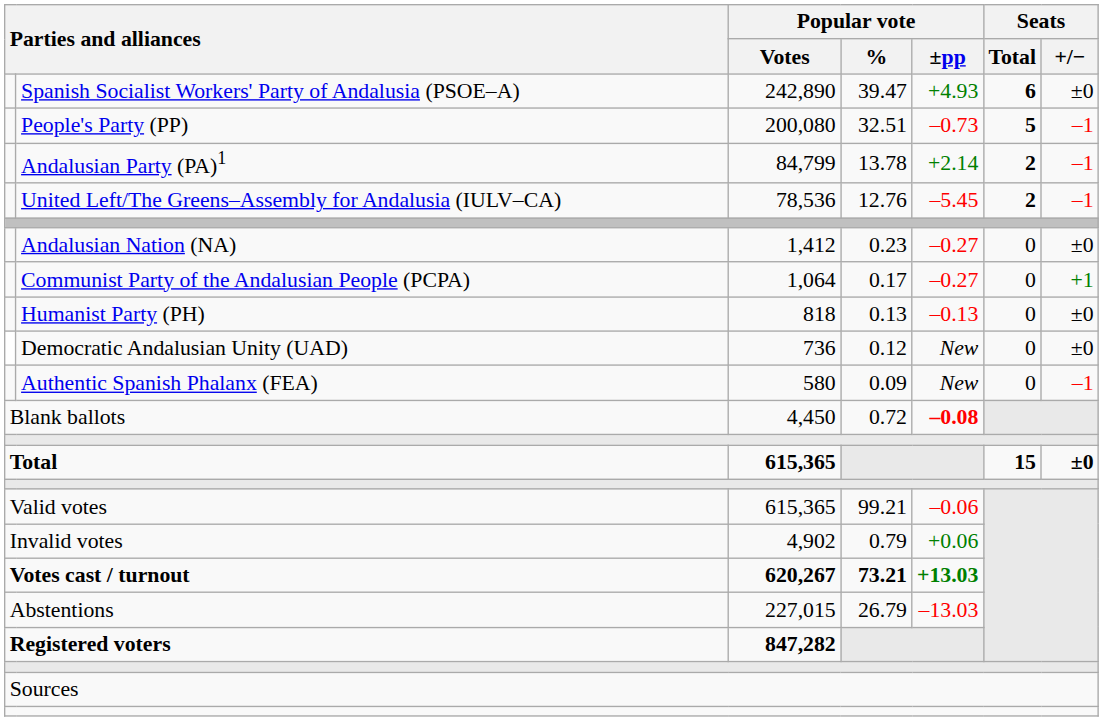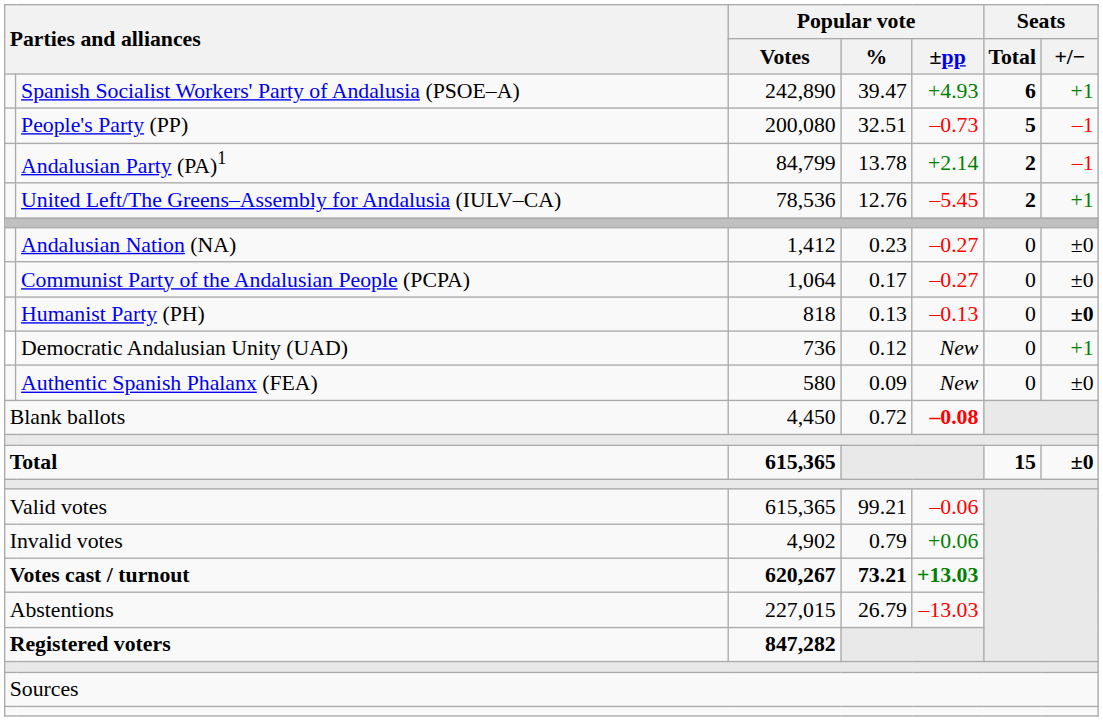Spanish Socialist Workers' Party of Andalusia (PSOE–A) | Seats / +/−: ±0 -> +1
United Left/The Greens–Assembly for Andalusia (IULV–CA) | Seats / +/−: –1 -> +1
Communist Party of the Andalusian People (PCPA) | Seats / +/−: +1 -> ±0
Humanist Party (PH) | Seats / +/−: normal -> bold
Democratic Andalusian Unity (UAD) | Seats / +/−: ±0 -> +1
Authentic Spanish Phalanx (FEA) | Seats / +/−: –1 -> ±0
